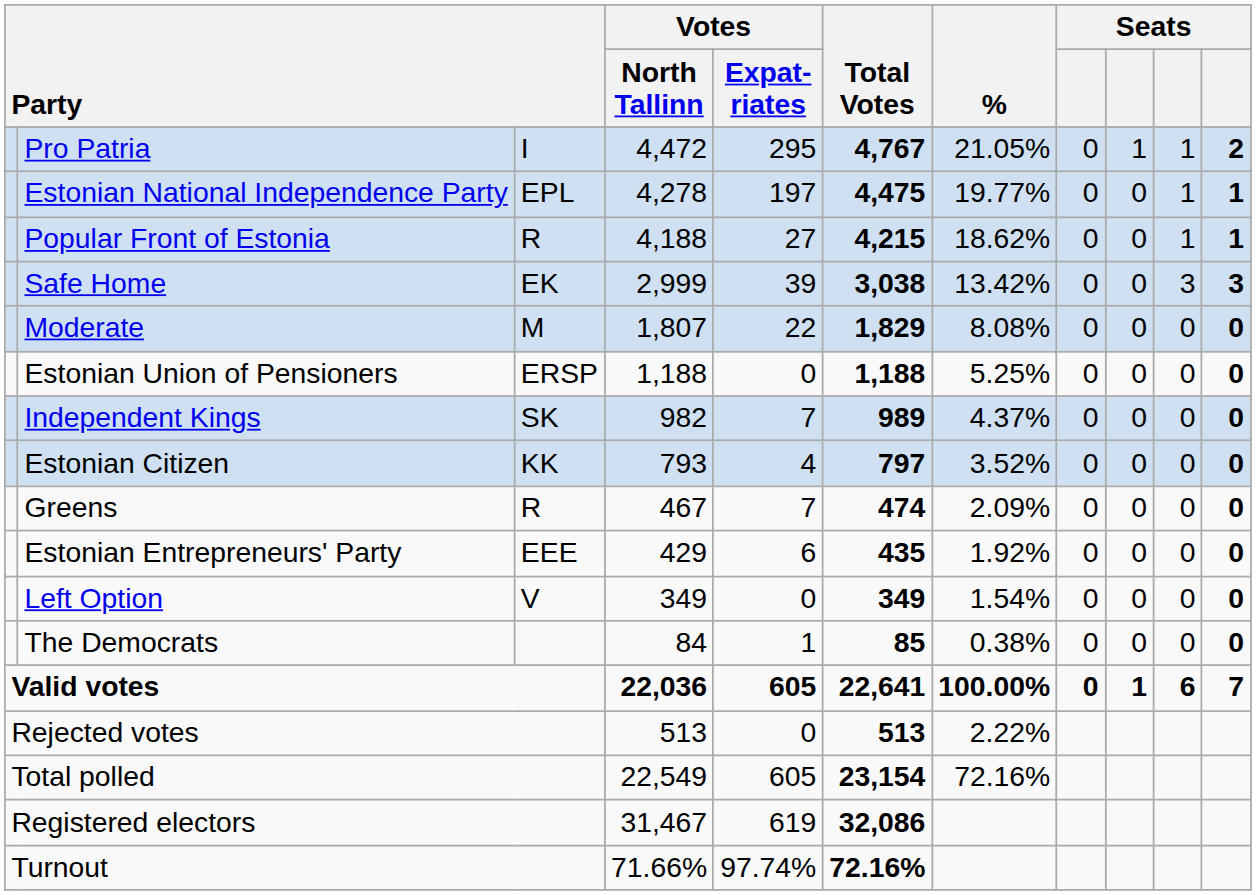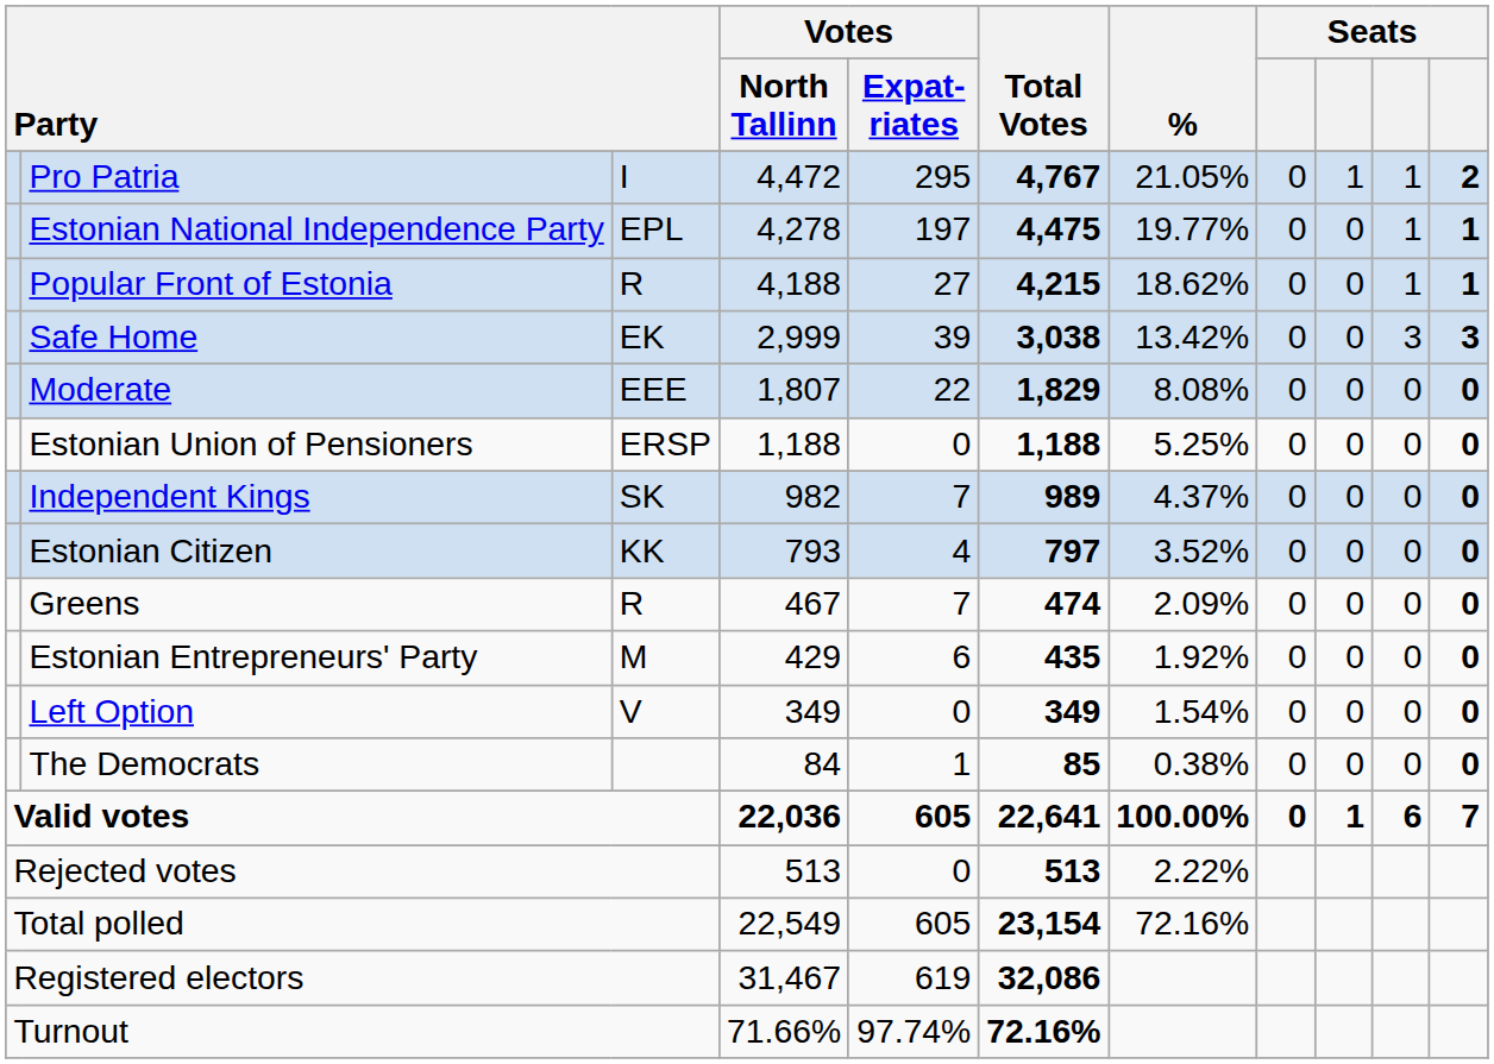Moderate | column 3: M -> EEE
Estonian Entrepreneurs' Party | column 3: EEE -> M
